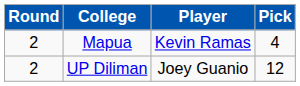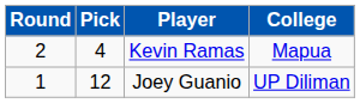columns swapped: Pick <-> College
Joey Guanio | Round: 2 -> 1
